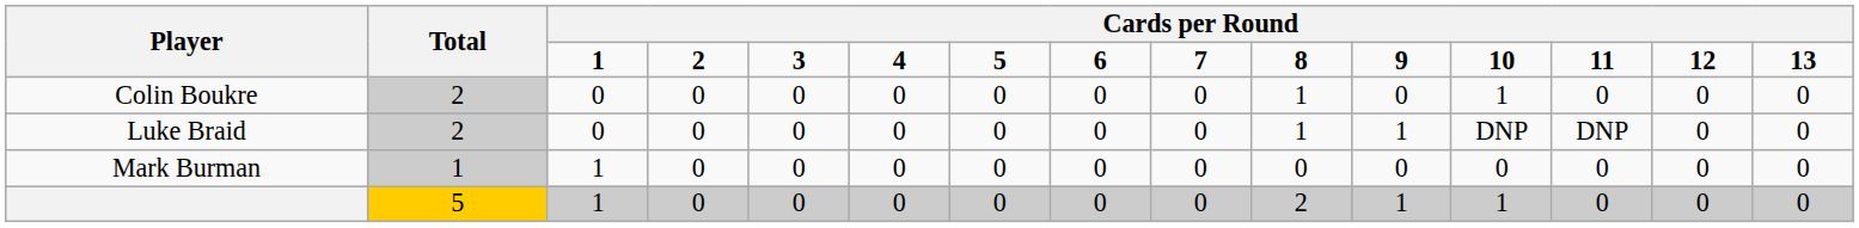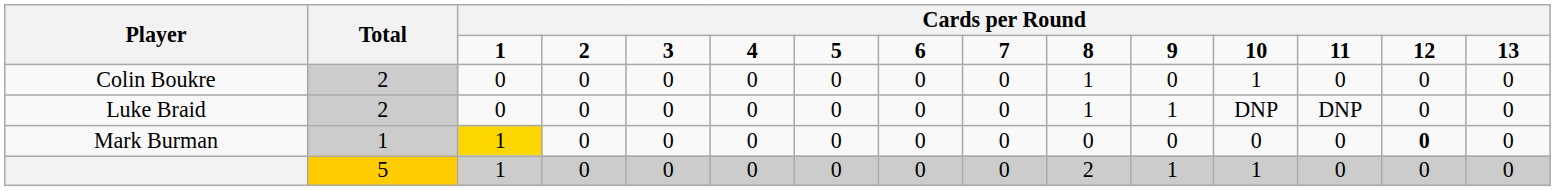Mark Burman | column 3: no background -> gold background
Mark Burman | column 14: normal -> bold
